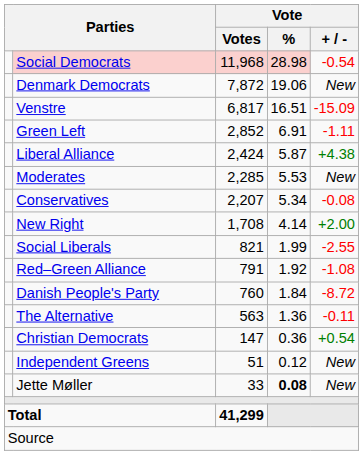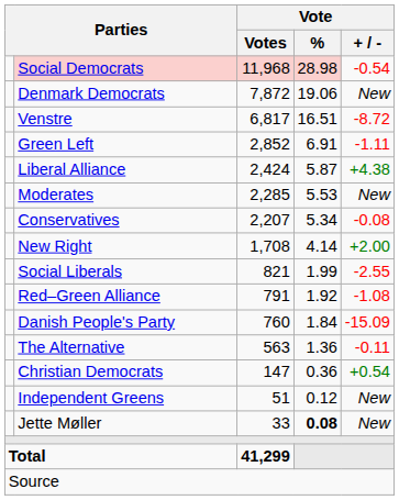Venstre | Vote / + / -: -15.09 -> -8.72
Danish People's Party | Vote / + / -: -8.72 -> -15.09
